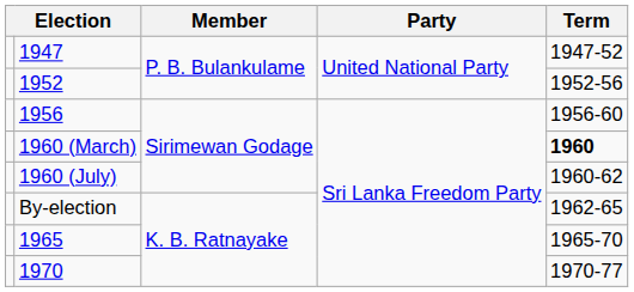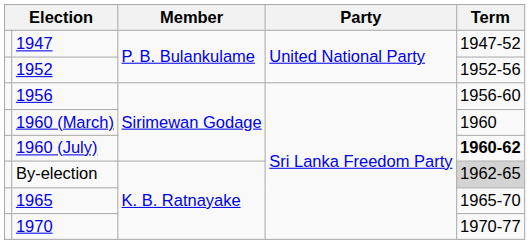1960 (March) | Term: bold -> normal
1960 (July) | Term: normal -> bold
By-election | Term: no background -> lightgrey background
